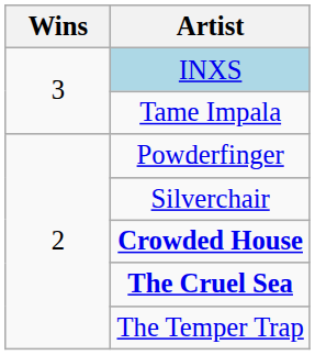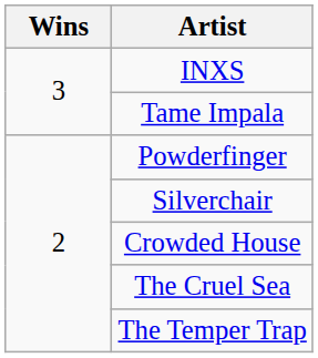INXS | Artist: lightblue background -> no background
Crowded House | Artist: bold -> normal
The Cruel Sea | Artist: bold -> normal
